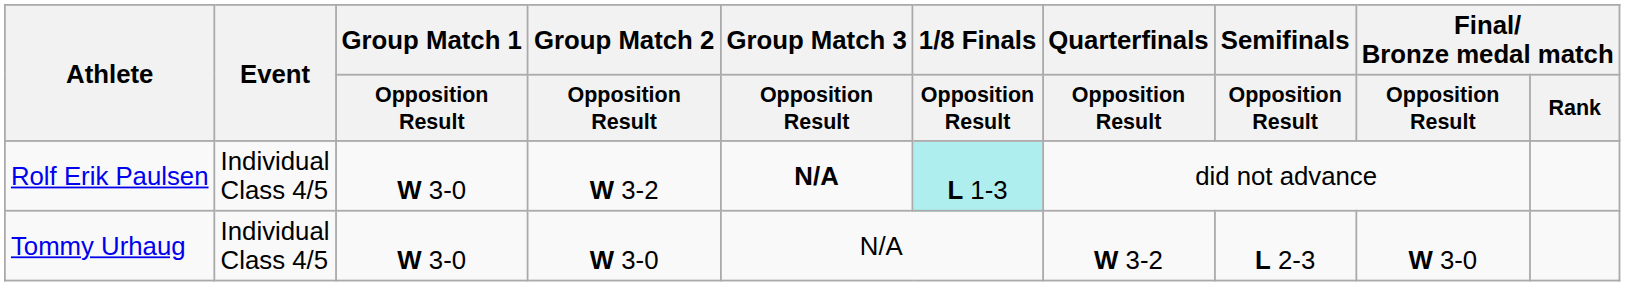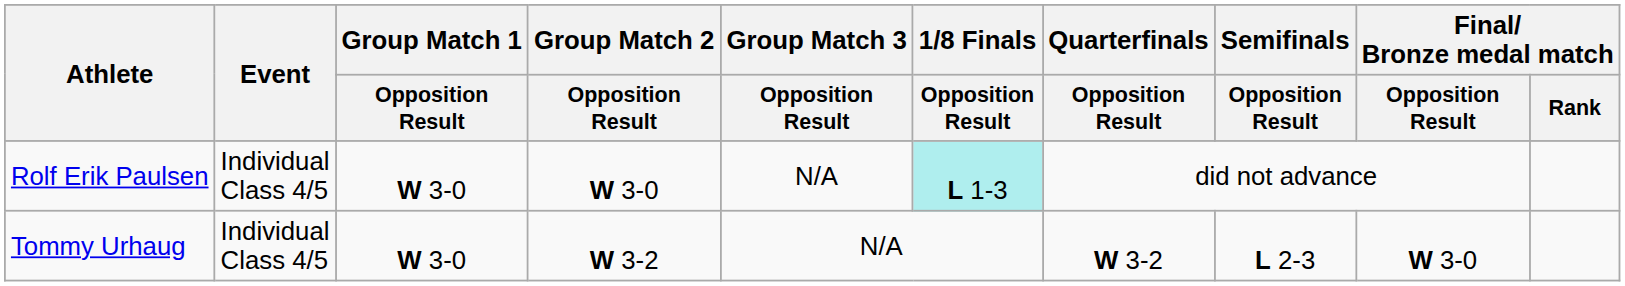Rolf Erik Paulsen | Group Match 2 / Opposition Result: W 3-2 -> W 3-0
Rolf Erik Paulsen | Group Match 3 / Opposition Result: bold -> normal
Tommy Urhaug | Group Match 2 / Opposition Result: W 3-0 -> W 3-2
